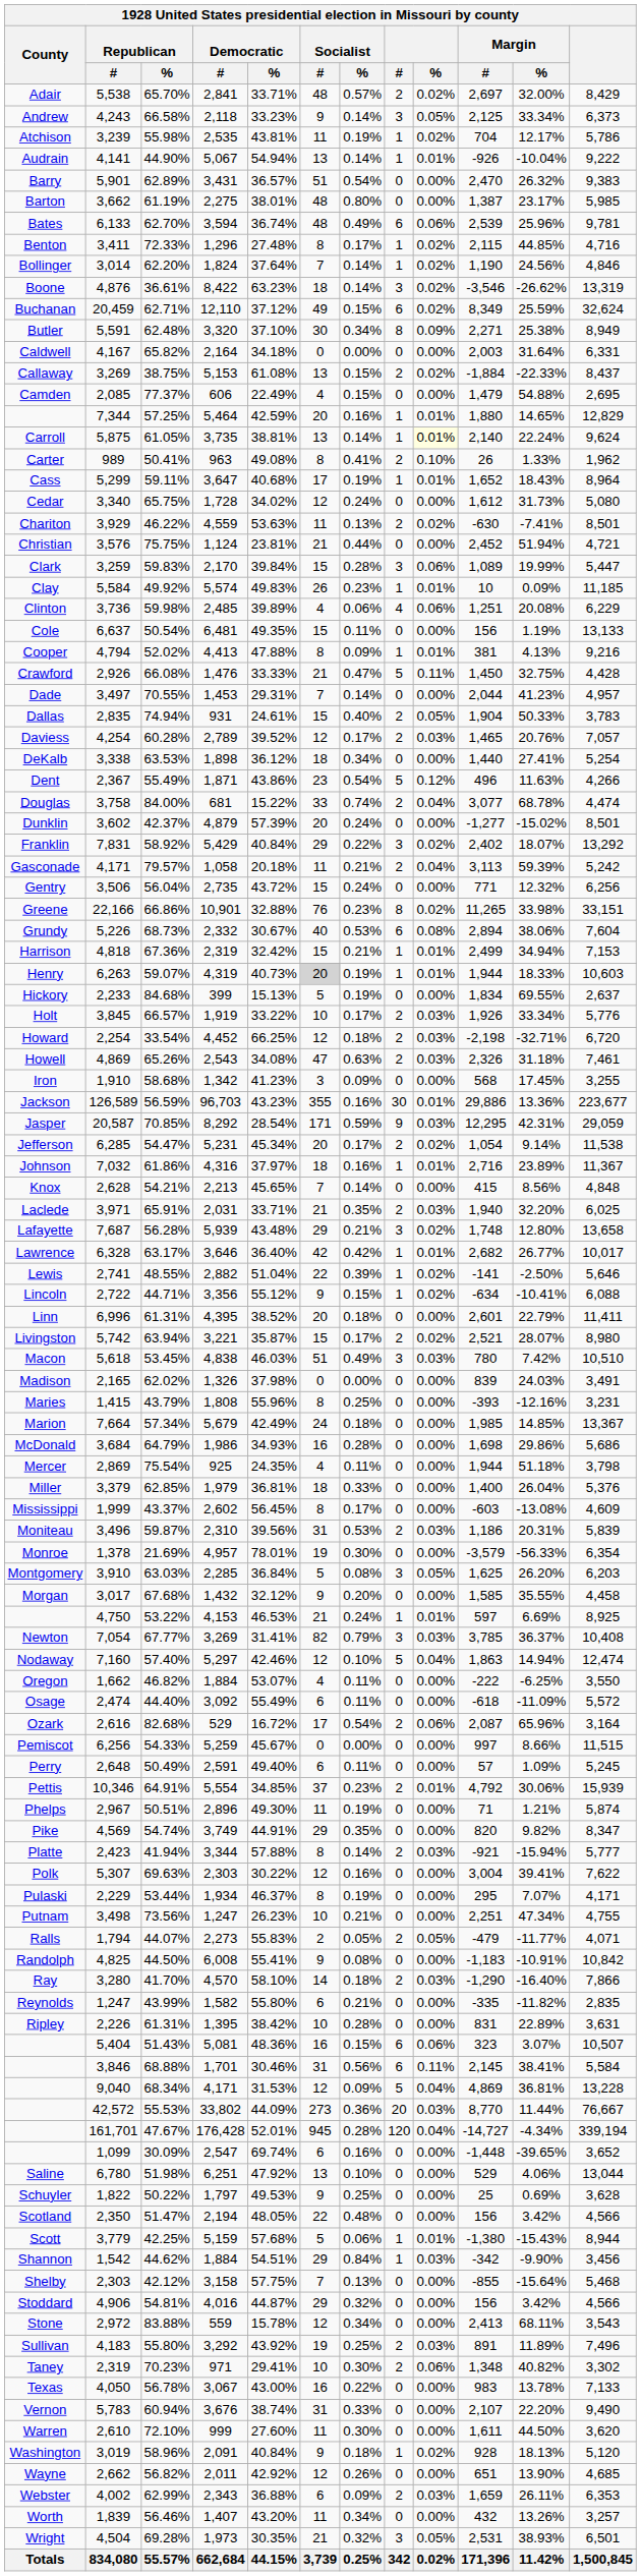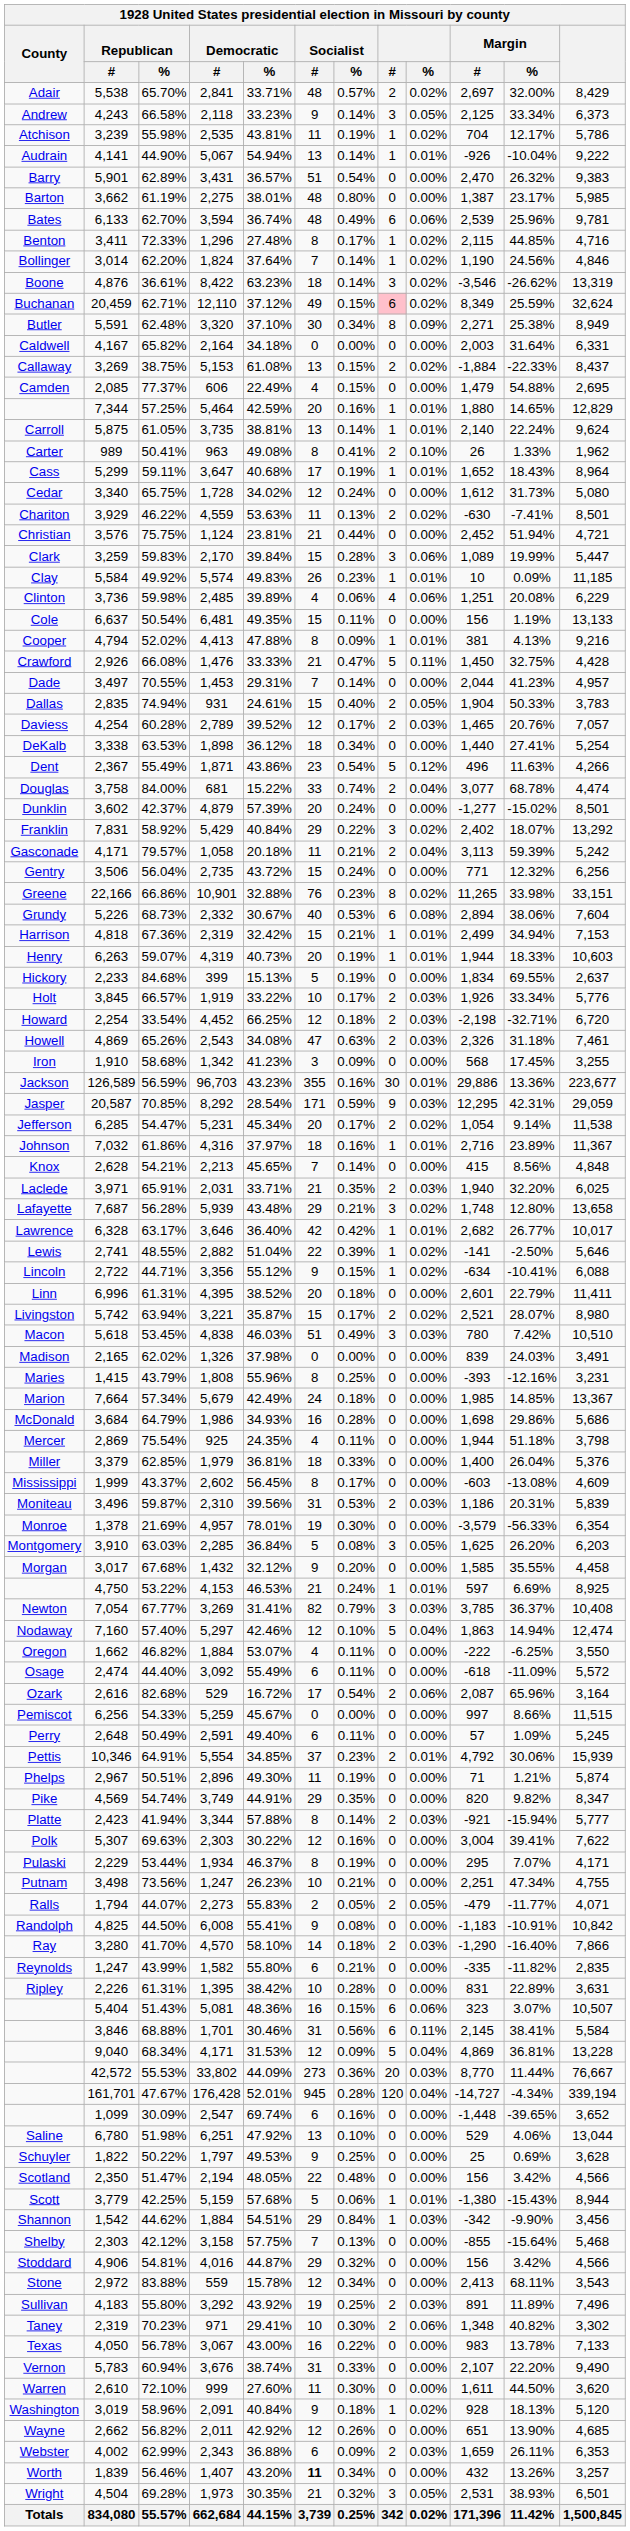Buchanan | #: no background -> pink background
Carroll | %: lightyellow background -> no background
Henry | Socialist / #: lightgrey background -> no background
Worth | Socialist / #: normal -> bold
